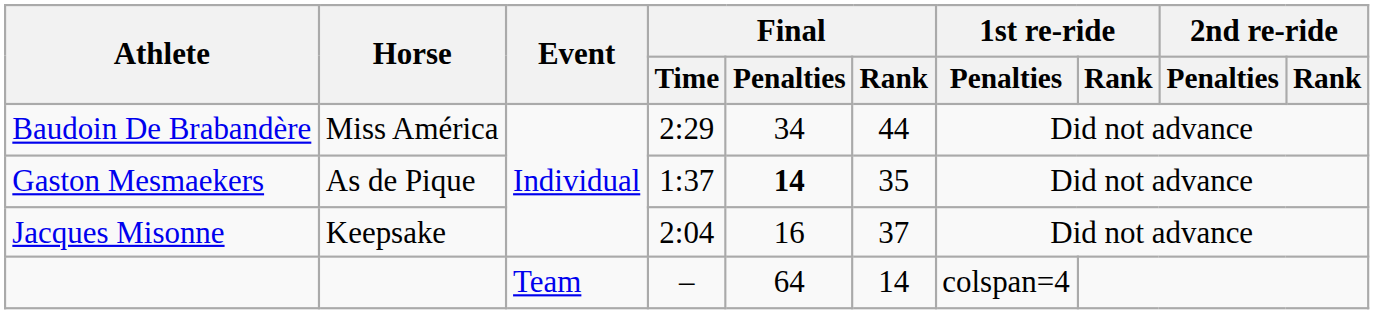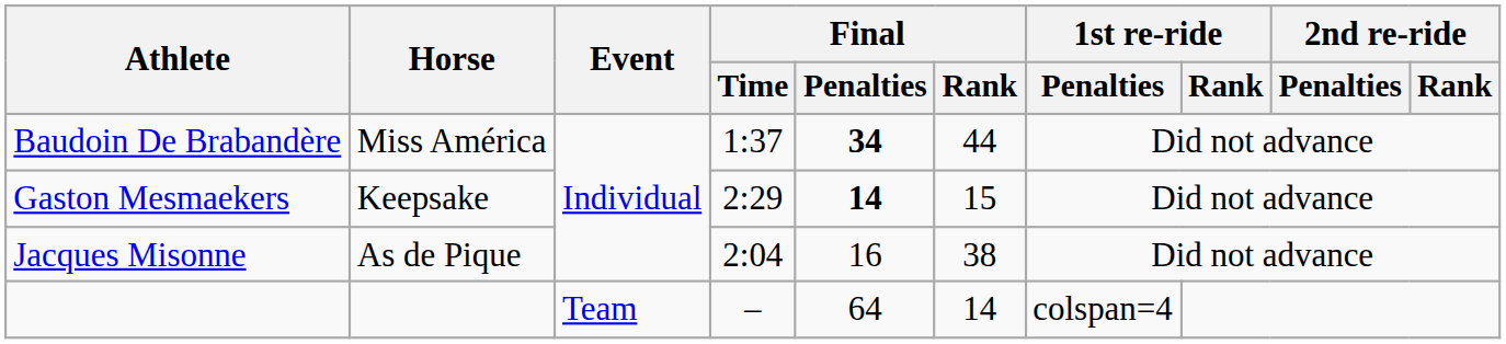Baudoin De Brabandère | Final / Time: 2:29 -> 1:37
Baudoin De Brabandère | Final / Penalties: normal -> bold
Gaston Mesmaekers | Horse: As de Pique -> Keepsake
Gaston Mesmaekers | Final / Time: 1:37 -> 2:29
Gaston Mesmaekers | Final / Rank: 35 -> 15
Jacques Misonne | Horse: Keepsake -> As de Pique
Jacques Misonne | Final / Rank: 37 -> 38
